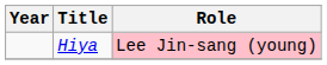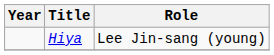Hiya | Role: pink background -> no background
